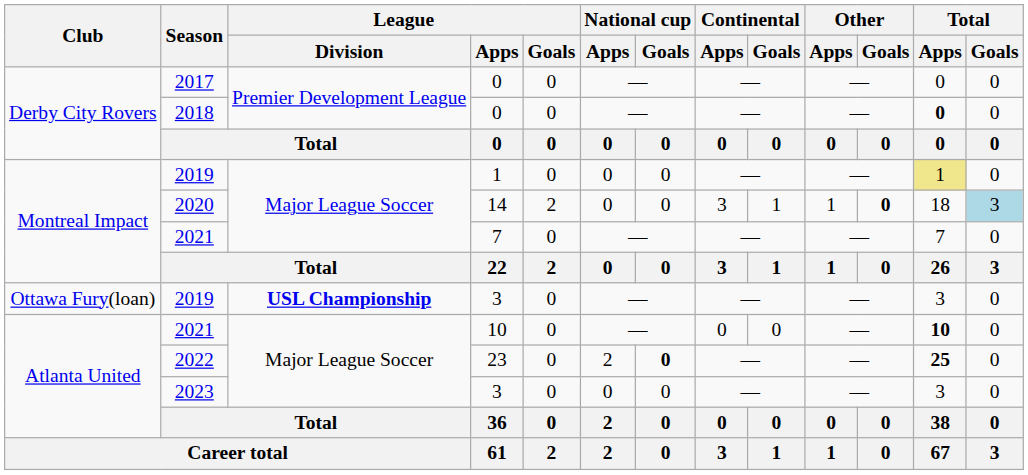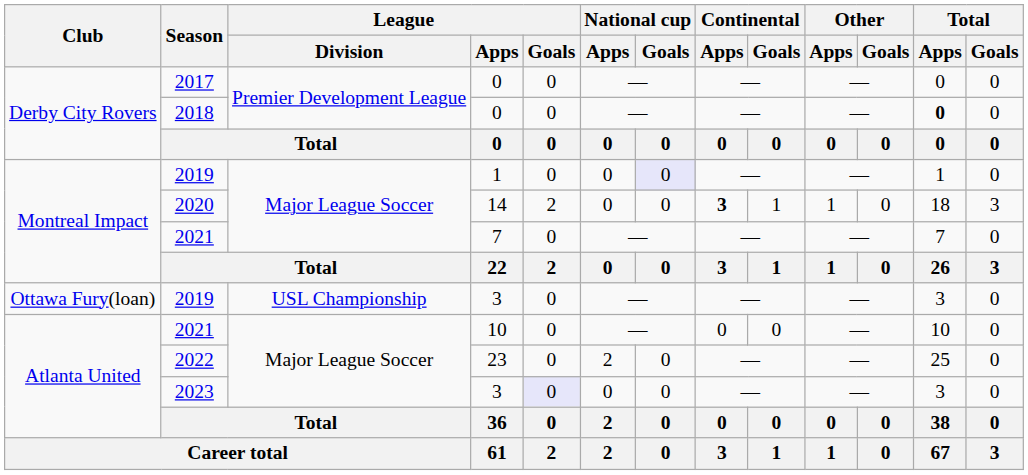2019 / 1 | National cup / Goals: no background -> lavender background
2019 / 1 | Total / Apps: khaki background -> no background
2020 | Continental / Apps: normal -> bold
2020 | Other / Goals: bold -> normal
2020 | Total / Goals: lightblue background -> no background
2019 / 3 | League / Division: bold -> normal
2021 / 10 | Total / Apps: bold -> normal
2022 | National cup / Goals: bold -> normal
2022 | Total / Apps: bold -> normal
2023 | League / Goals: no background -> lavender background
